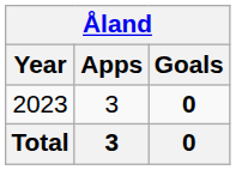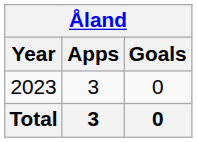2023 | Goals: bold -> normal
